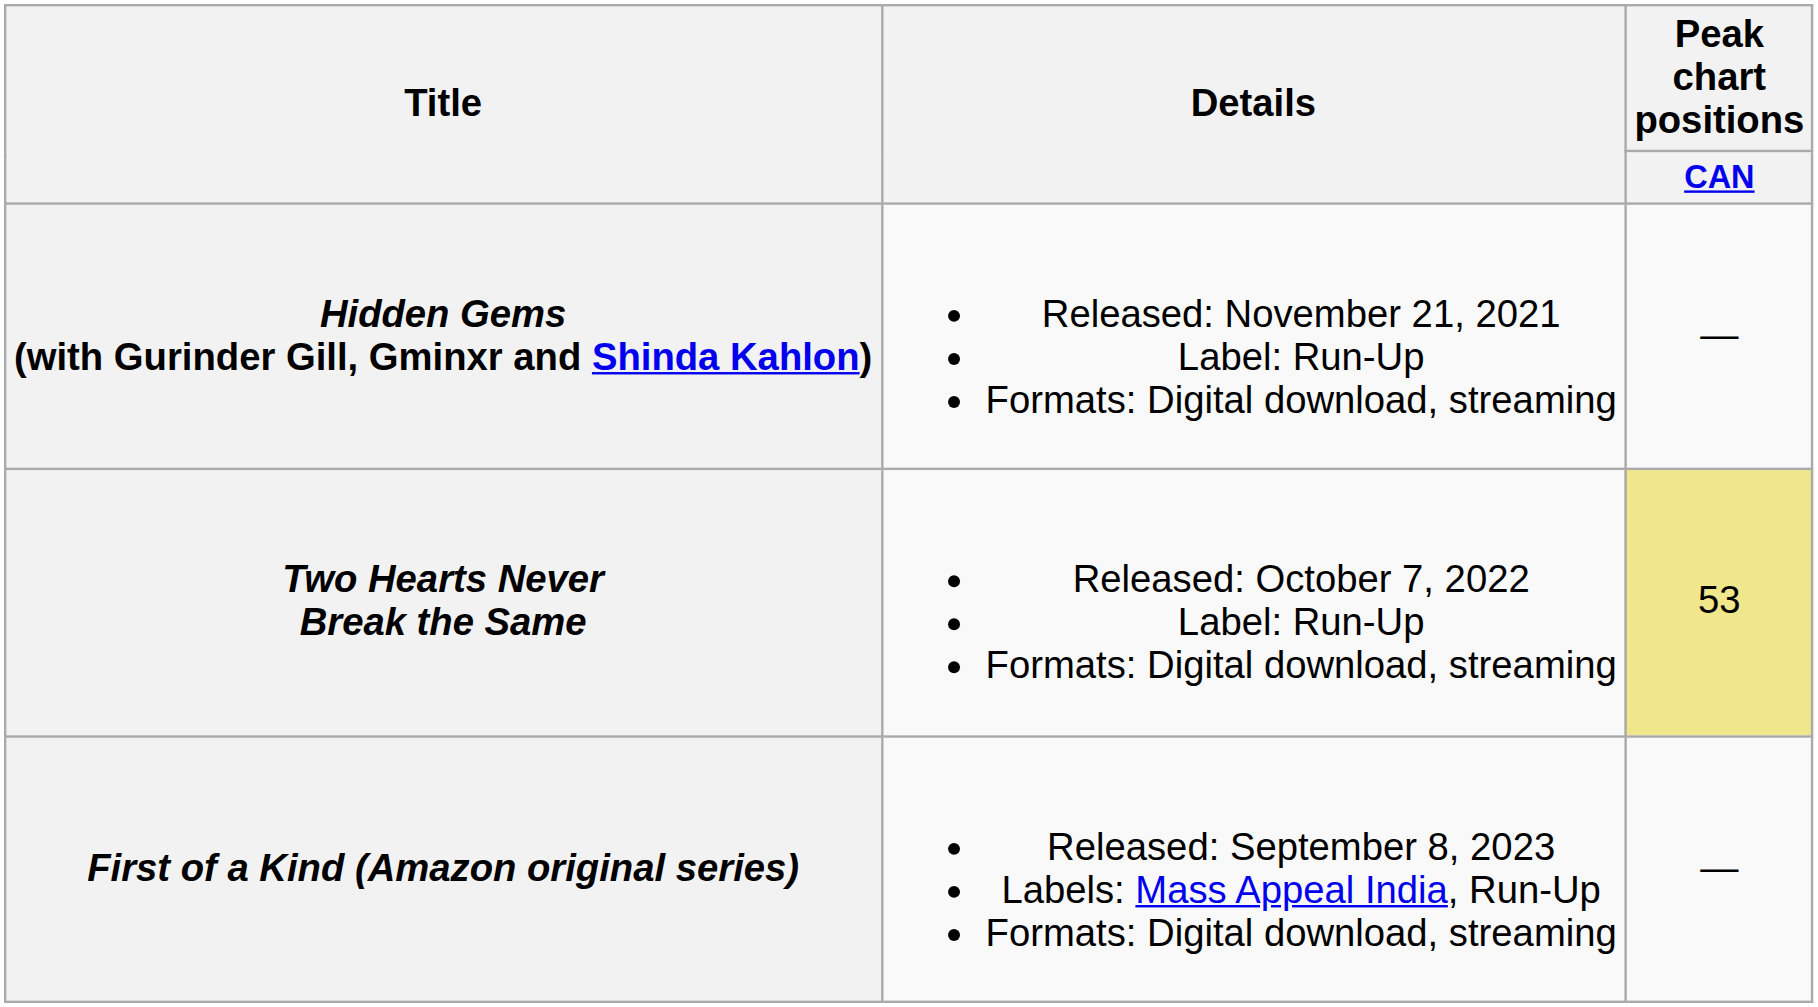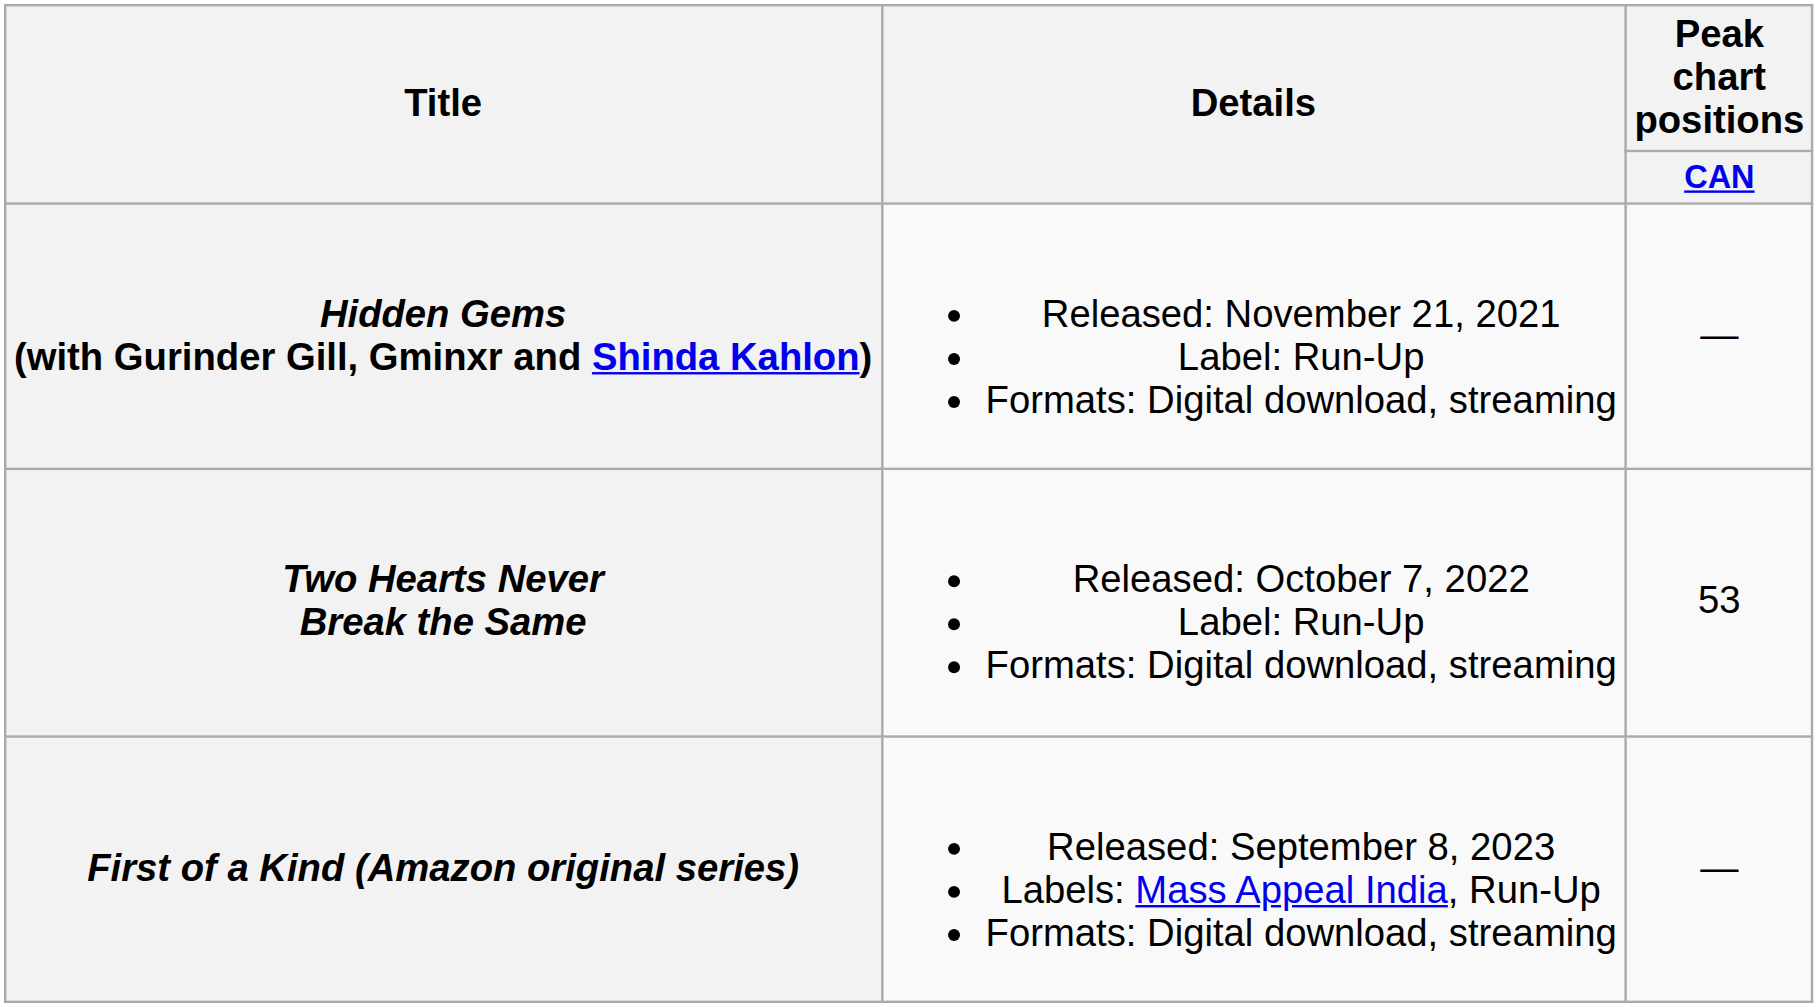Two Hearts Never Break the Same | Peak chart positions / CAN: khaki background -> no background
